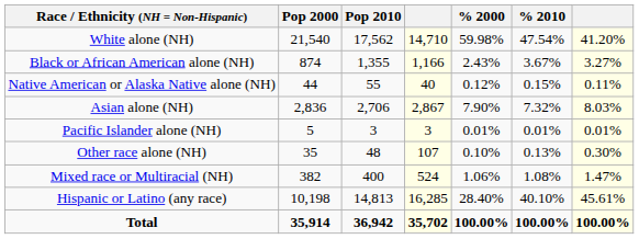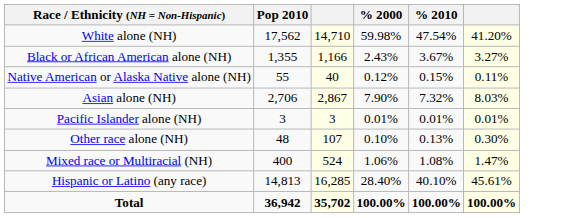- column: Pop 2000 | 21,540 | 874 | 44 | 2,836 | 5 | 35 | 382 | 10,198 | 35,914
